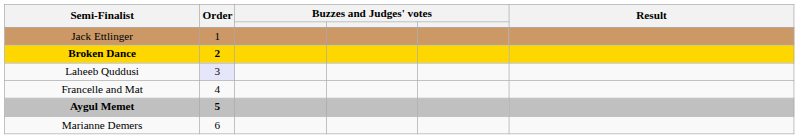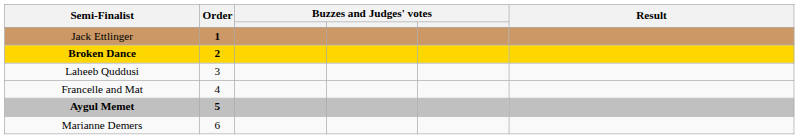Jack Ettlinger | Order: normal -> bold
Laheeb Quddusi | Order: lavender background -> no background
